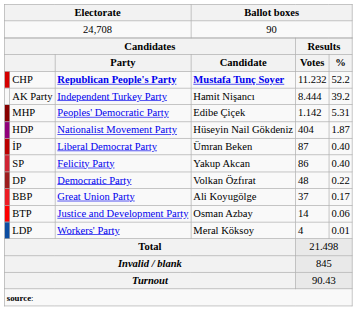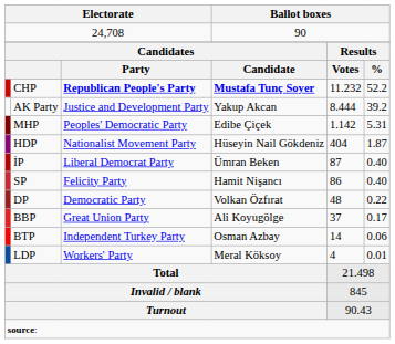AK Party | column 3: Independent Turkey Party -> Justice and Development Party
AK Party | column 4: Hamit Nişancı -> Yakup Akcan
SP | column 4: Yakup Akcan -> Hamit Nişancı
BTP | column 3: Justice and Development Party -> Independent Turkey Party
